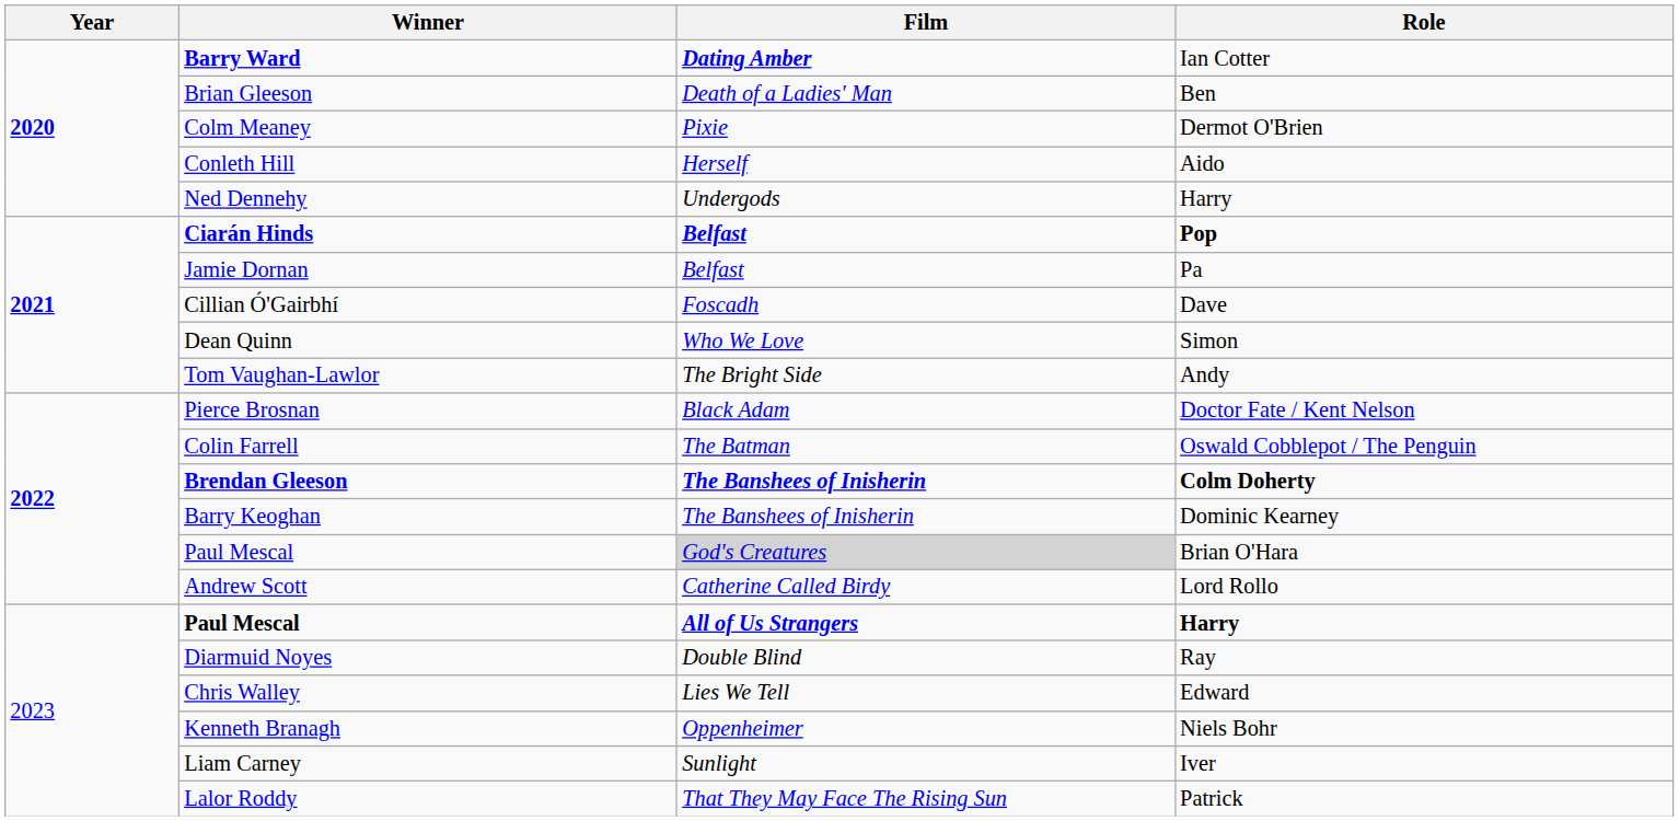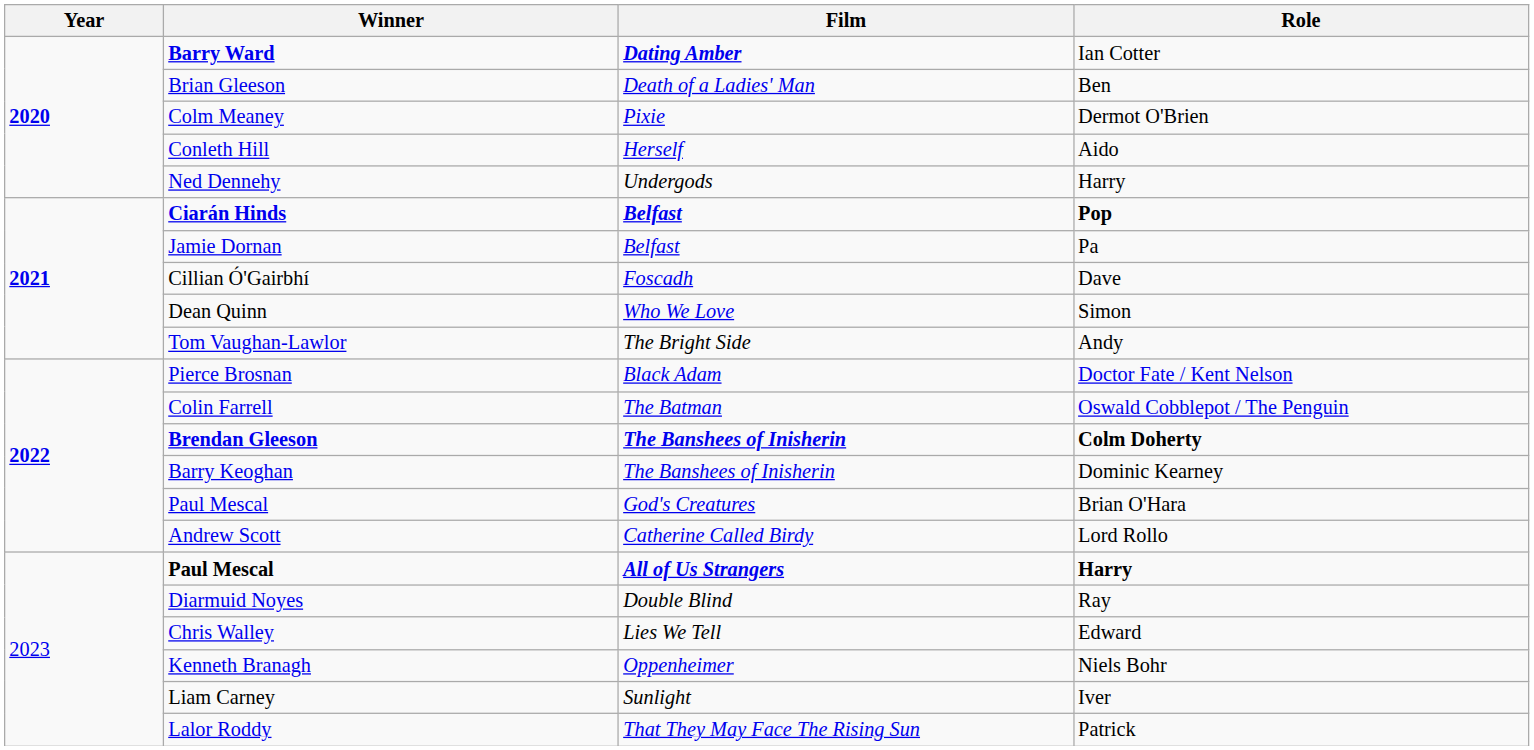Paul Mescal / Brian O'Hara | Film: lightgrey background -> no background
